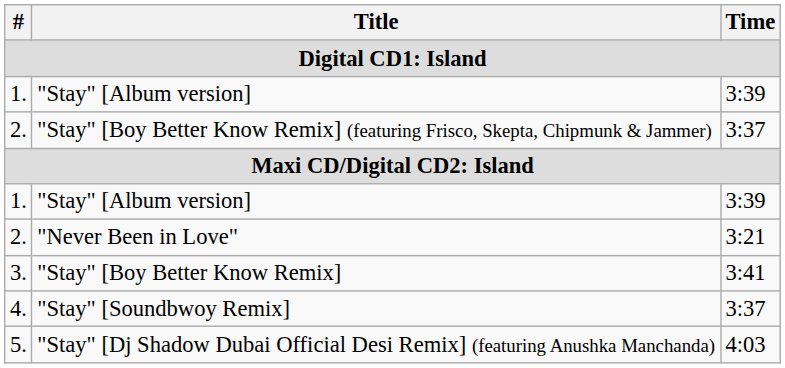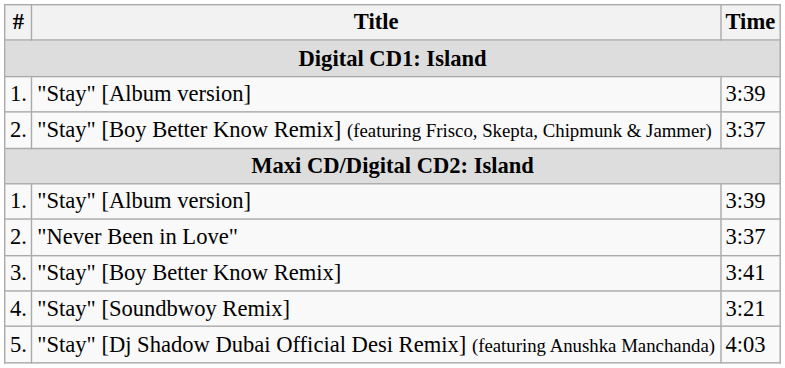"Never Been in Love" | Time: 3:21 -> 3:37
"Stay" [Soundbwoy Remix] | Time: 3:37 -> 3:21
